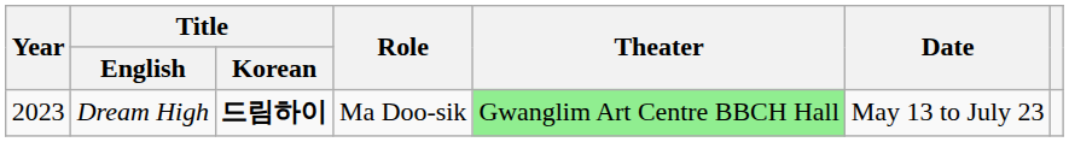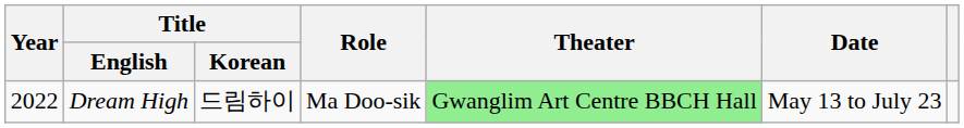Dream High | Year: 2023 -> 2022
Dream High | Title / Korean: bold -> normal
